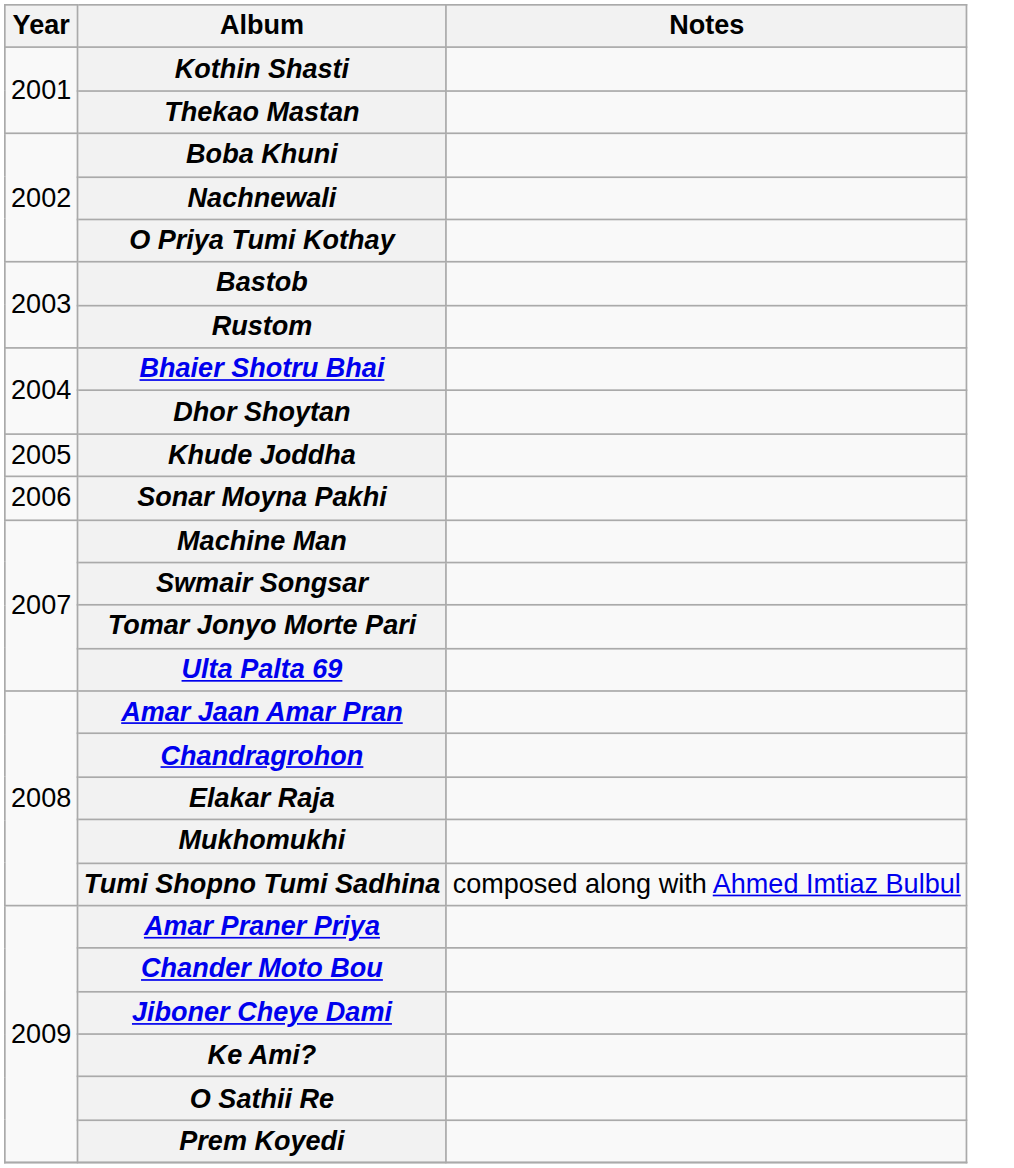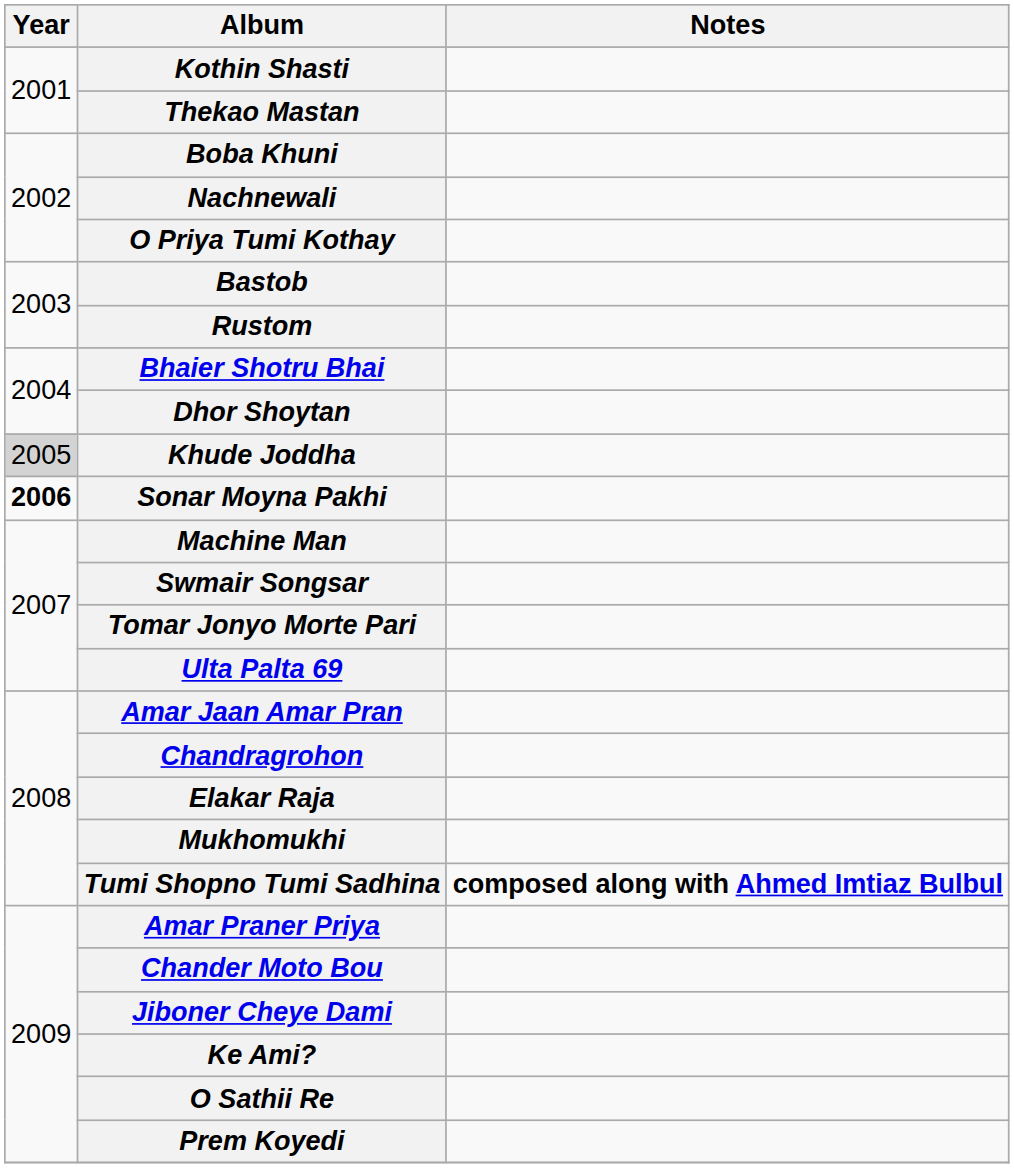Khude Joddha | Year: no background -> lightgrey background
Sonar Moyna Pakhi | Year: normal -> bold
Tumi Shopno Tumi Sadhina | Notes: normal -> bold
